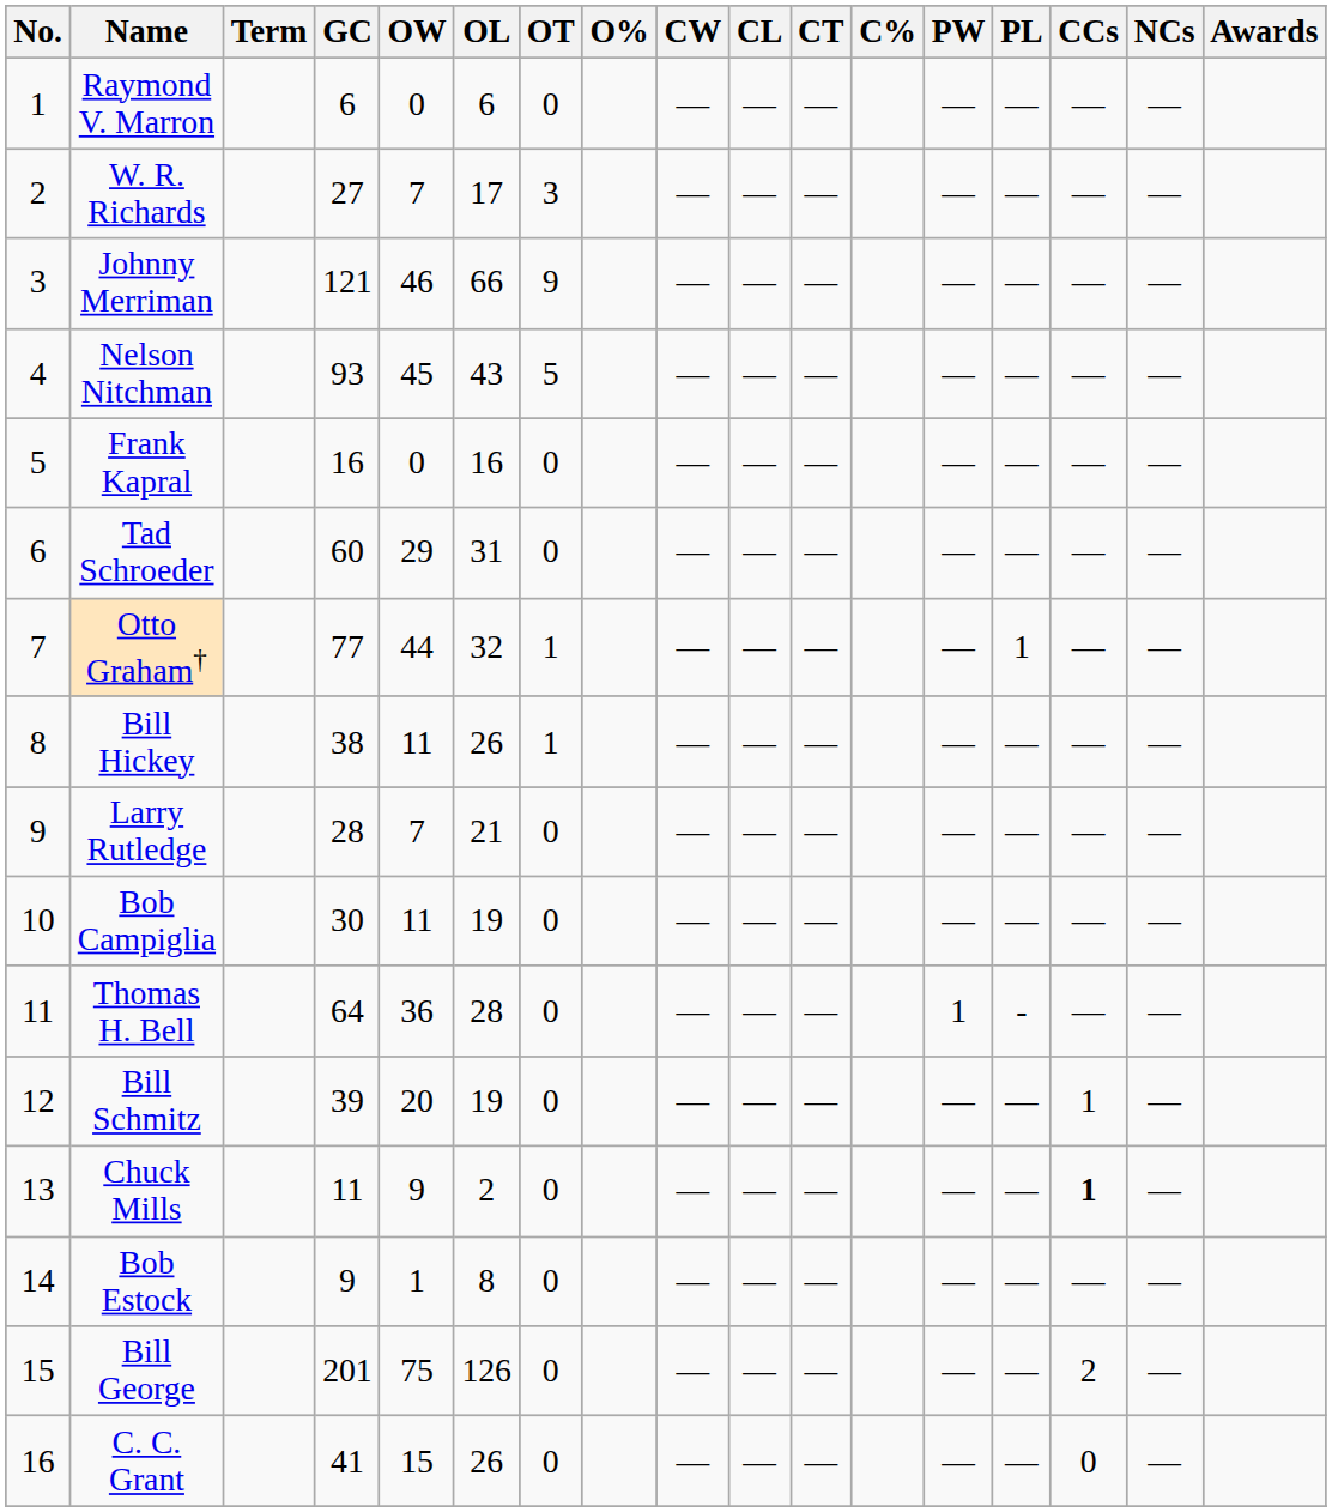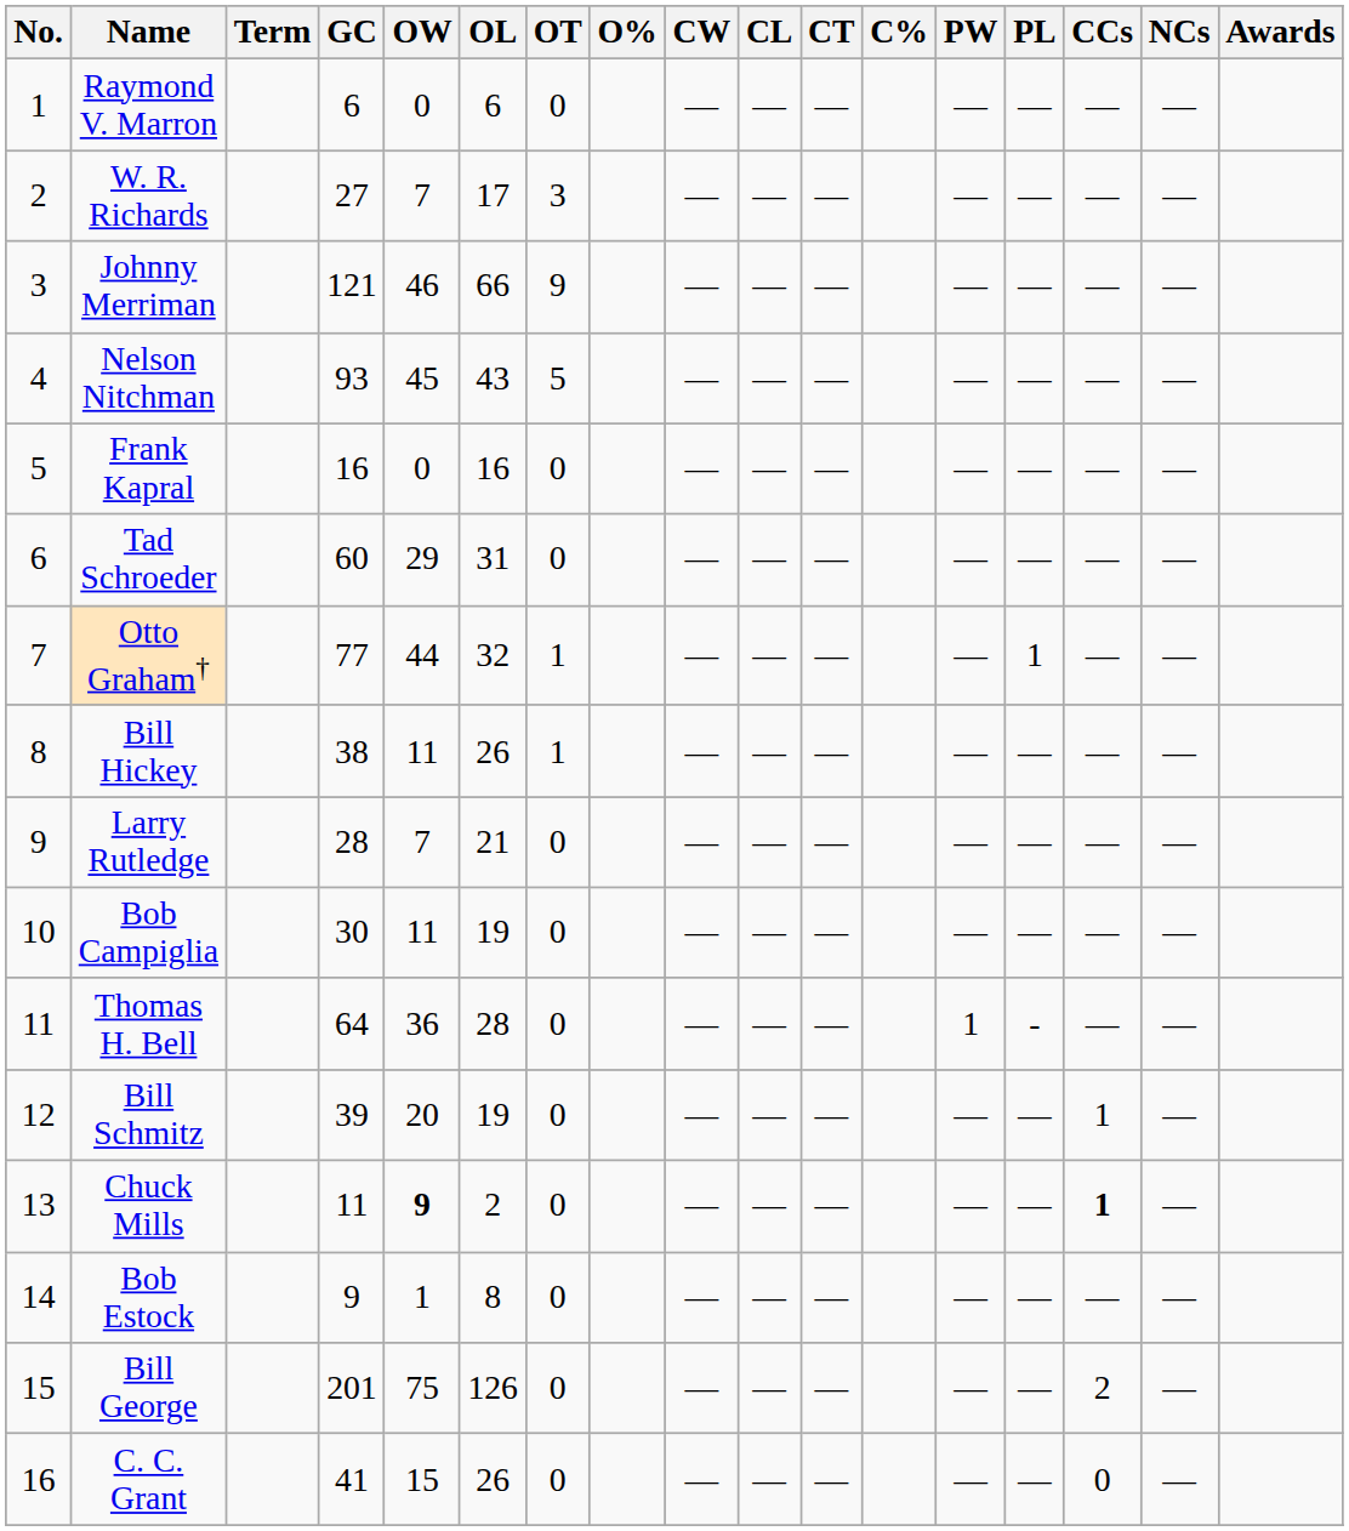Chuck Mills | OW: normal -> bold
